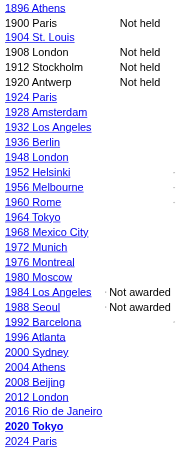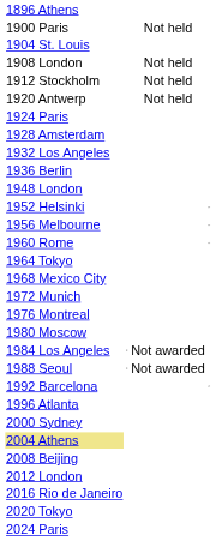2004 Athens | column 1: no background -> khaki background
2020 Tokyo | column 1: bold -> normal
